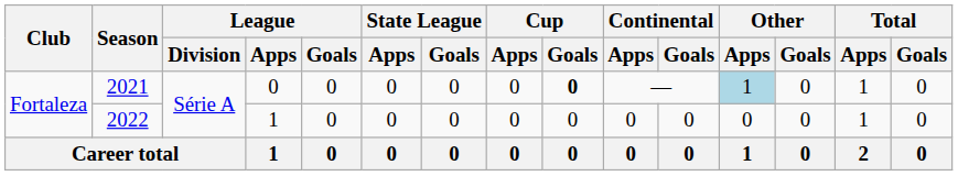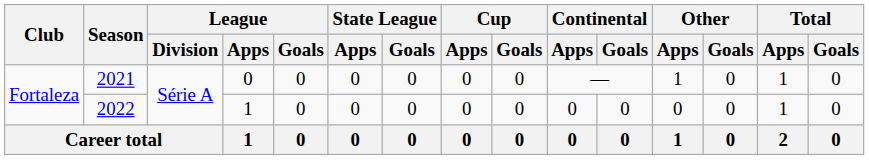2021 | Cup / Goals: bold -> normal
2021 | Other / Apps: lightblue background -> no background
